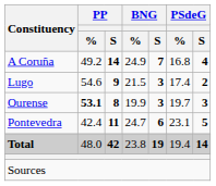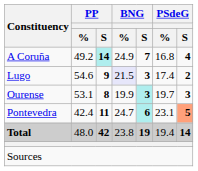A Coruña | PP / S: no background -> paleturquoise background
Lugo | BNG / %: no background -> lavender background
Ourense | PP / %: bold -> normal
Ourense | BNG / S: no background -> paleturquoise background
Pontevedra | BNG / S: no background -> paleturquoise background
Pontevedra | PSdeG / S: no background -> lightsalmon background
